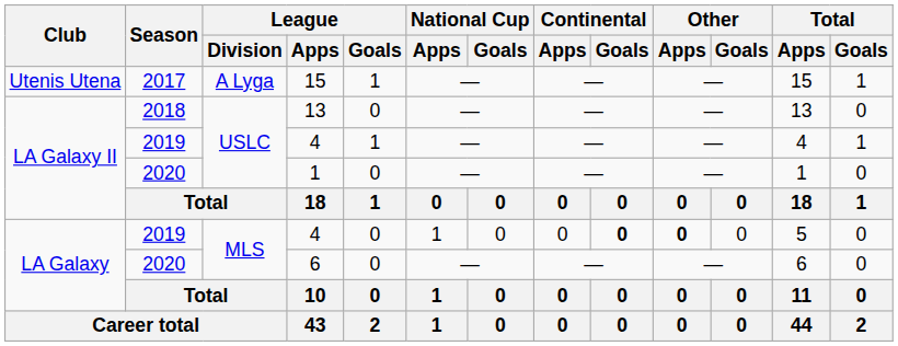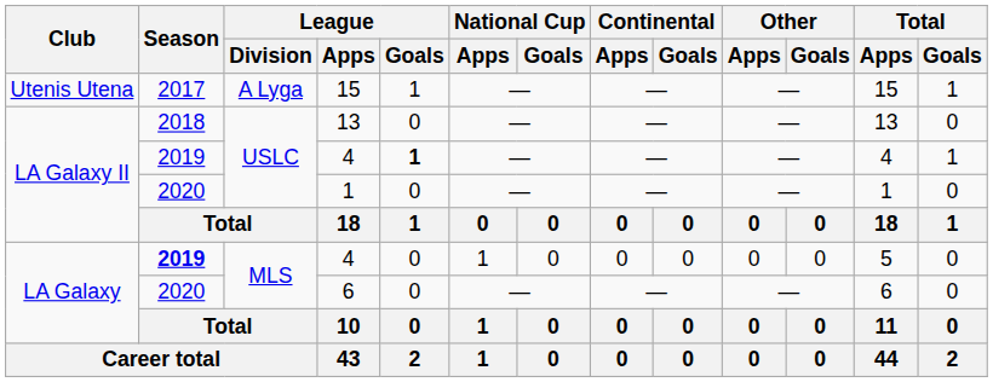LA Galaxy II / 4 | League / Goals: normal -> bold
LA Galaxy / 4 | Season: normal -> bold
LA Galaxy / 4 | Continental / Goals: bold -> normal
LA Galaxy / 4 | Other / Apps: bold -> normal
